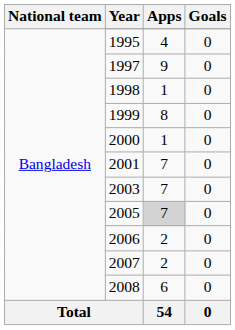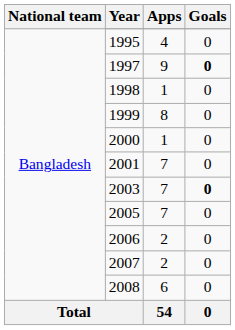1997 | Goals: normal -> bold
2003 | Goals: normal -> bold
2005 | Apps: lightgrey background -> no background
